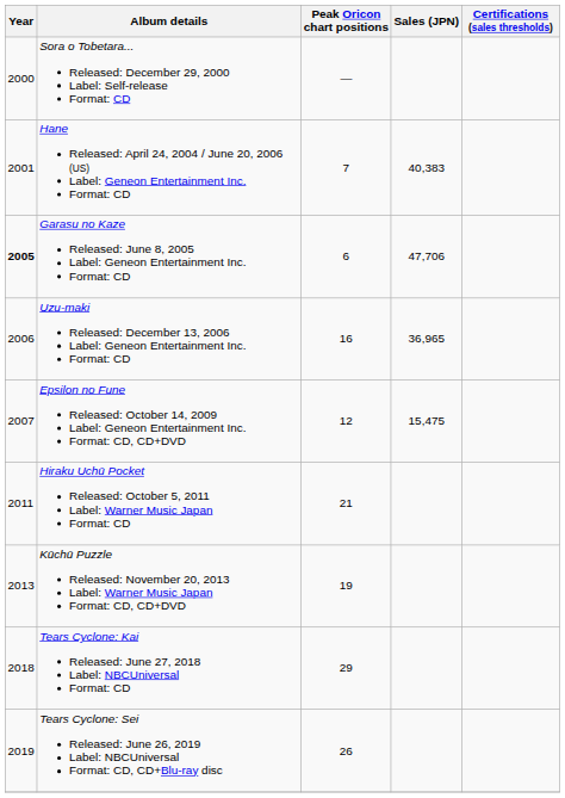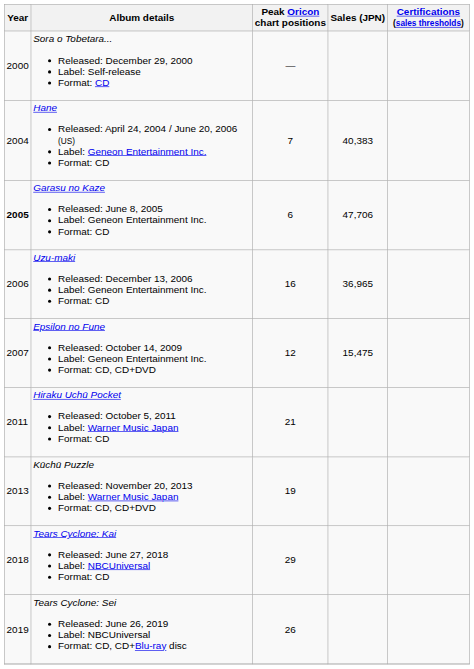row 3 | Year: 2001 -> 2004
